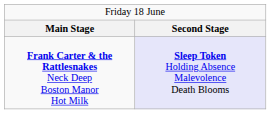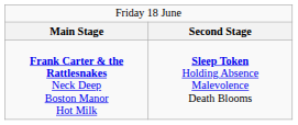row 3 | column 2: lavender background -> no background
